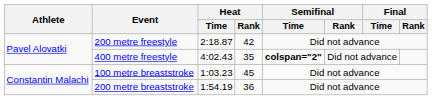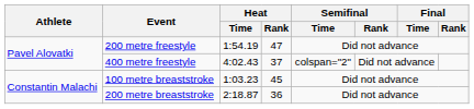200 metre freestyle | Heat / Time: 2:18.87 -> 1:54.19
200 metre freestyle | Heat / Rank: 42 -> 47
400 metre freestyle | Heat / Rank: 35 -> 37
400 metre freestyle | Semifinal / Time: bold -> normal
200 metre breaststroke | Heat / Time: 1:54.19 -> 2:18.87
